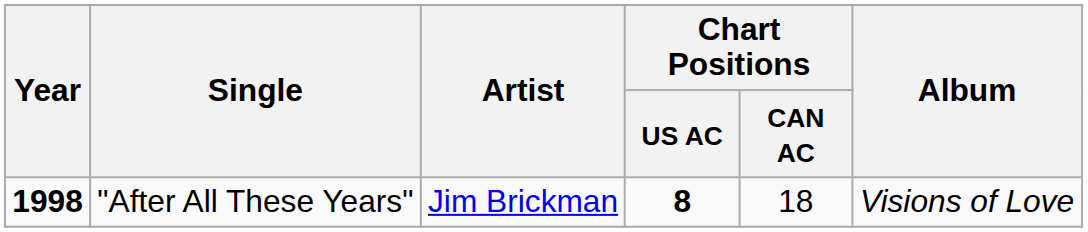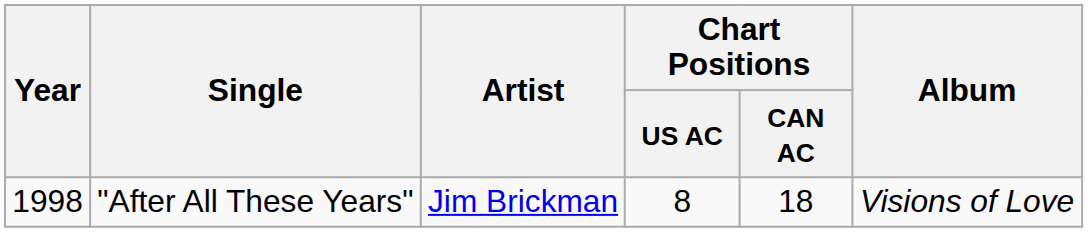row 3 | Year: bold -> normal
row 3 | Chart Positions / US AC: bold -> normal
